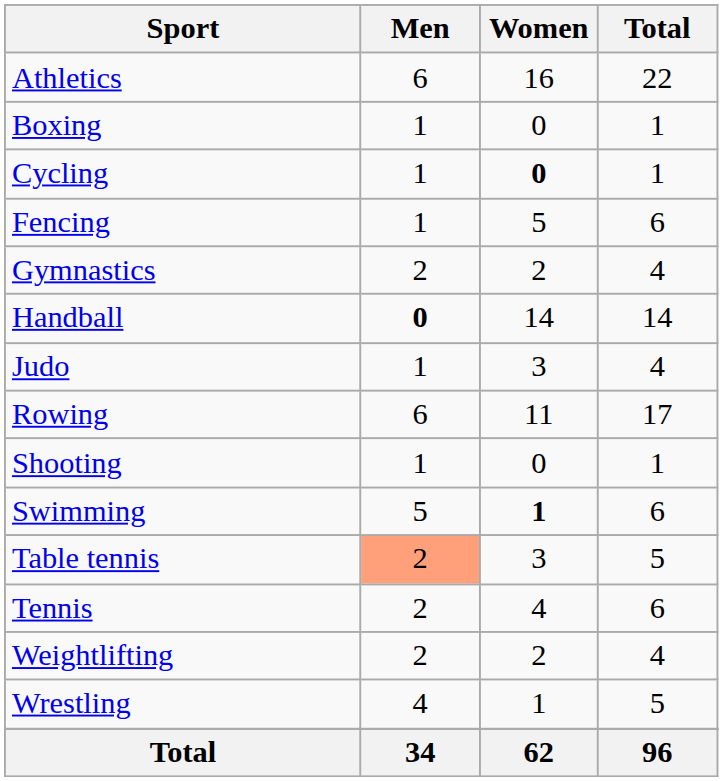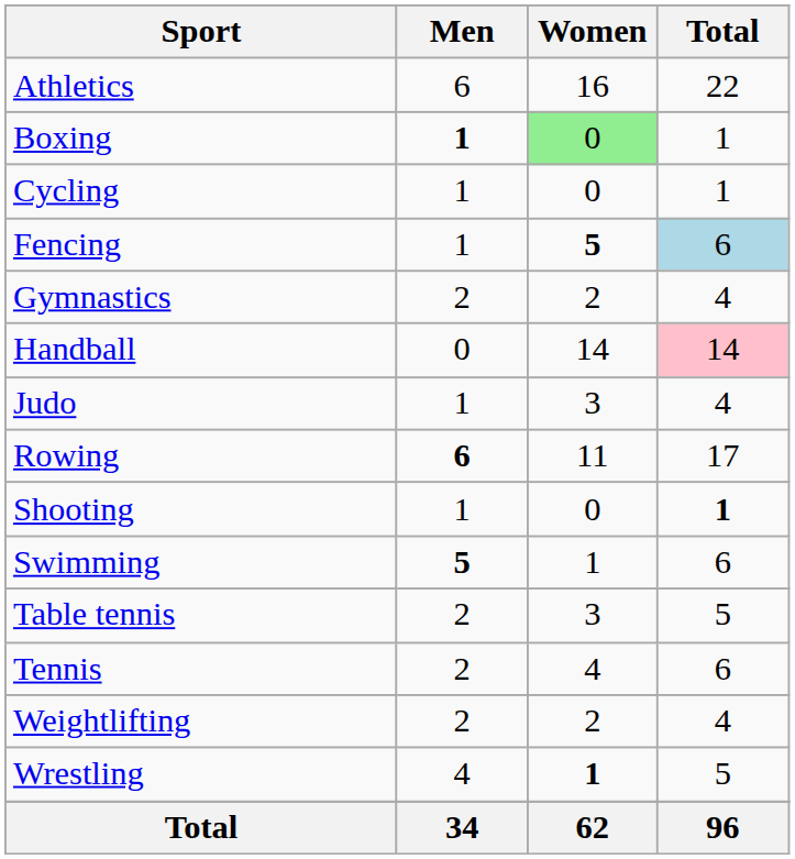Boxing | Men: normal -> bold
Boxing | Women: no background -> lightgreen background
Cycling | Women: bold -> normal
Fencing | Women: normal -> bold
Fencing | Total: no background -> lightblue background
Handball | Men: bold -> normal
Handball | Total: no background -> pink background
Rowing | Men: normal -> bold
Shooting | Total: normal -> bold
Swimming | Men: normal -> bold
Swimming | Women: bold -> normal
Table tennis | Men: lightsalmon background -> no background
Wrestling | Women: normal -> bold
